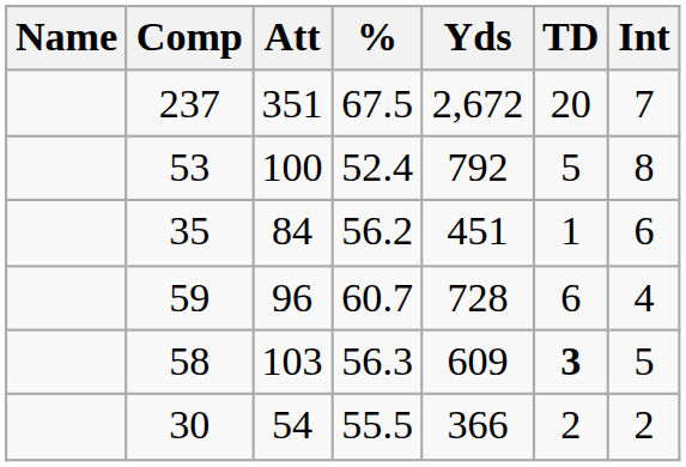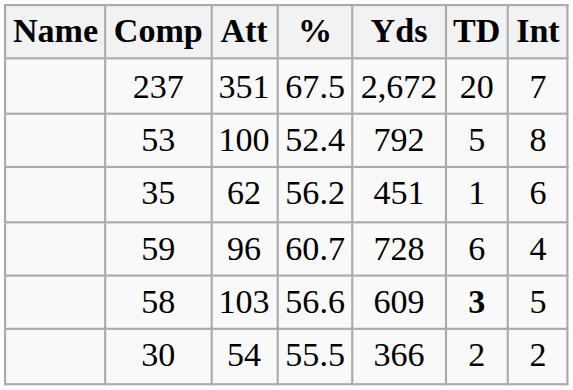35 | Att: 84 -> 62
58 | %: 56.3 -> 56.6
